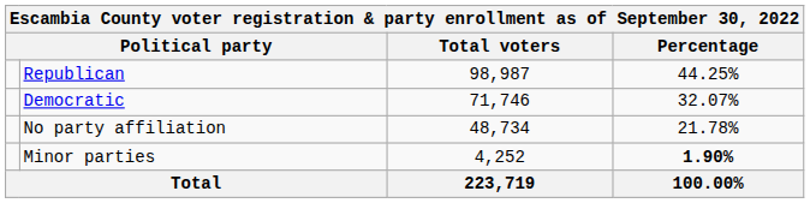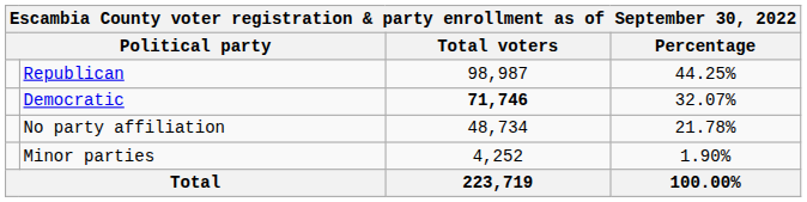Democratic | Total voters: normal -> bold
Minor parties | Percentage: bold -> normal
